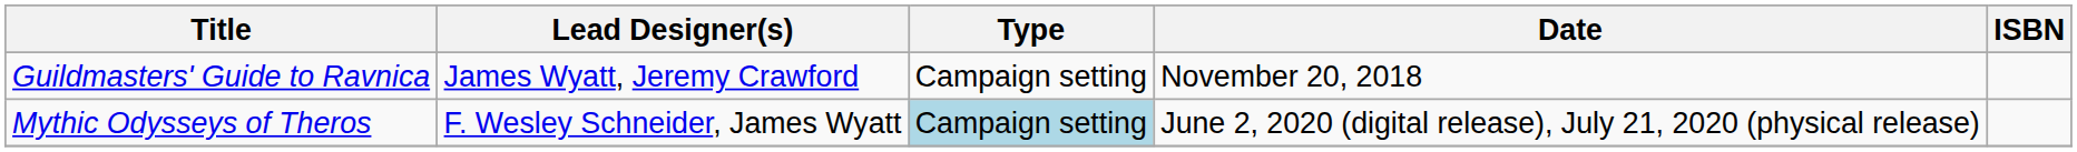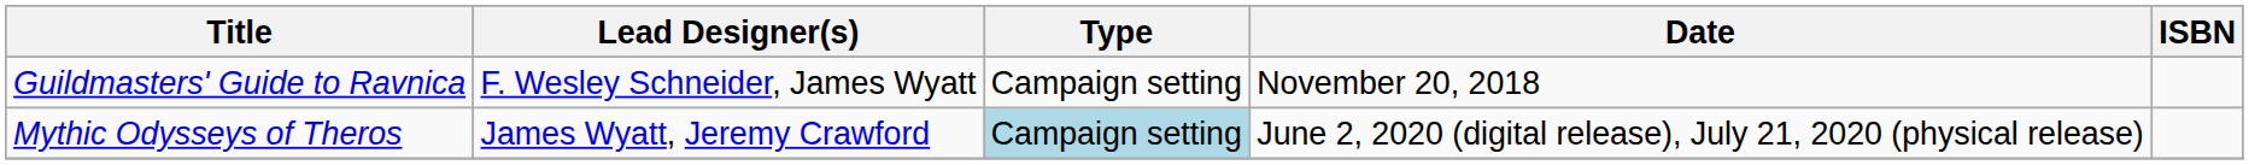Guildmasters' Guide to Ravnica | Lead Designer(s): James Wyatt, Jeremy Crawford -> F. Wesley Schneider, James Wyatt
Mythic Odysseys of Theros | Lead Designer(s): F. Wesley Schneider, James Wyatt -> James Wyatt, Jeremy Crawford
